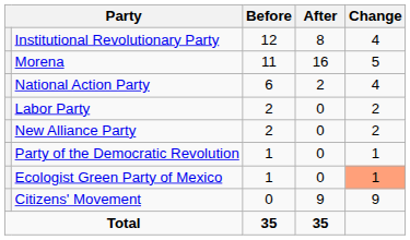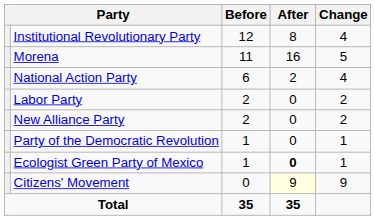Ecologist Green Party of Mexico | After: normal -> bold
Ecologist Green Party of Mexico | Change: lightsalmon background -> no background
Citizens' Movement | After: no background -> lightyellow background
